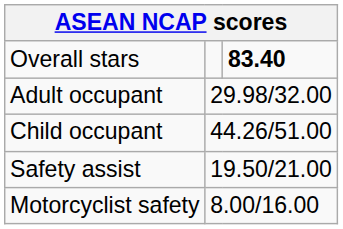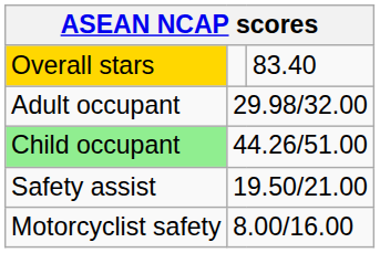Overall stars | column 1: no background -> gold background
Overall stars | column 3: bold -> normal
Child occupant | column 1: no background -> lightgreen background
